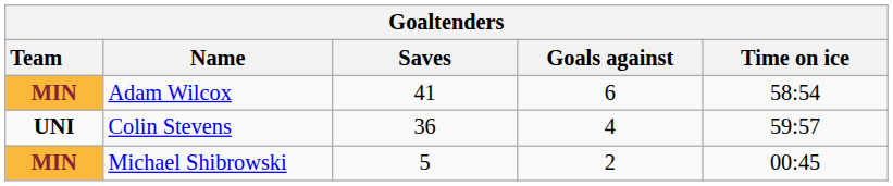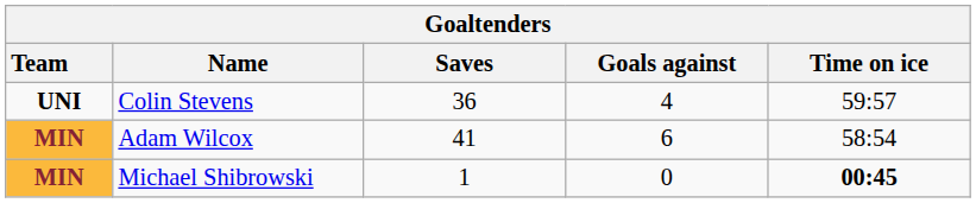rows swapped: Colin Stevens <-> Adam Wilcox
Michael Shibrowski | Saves: 5 -> 1
Michael Shibrowski | Goals against: 2 -> 0
Michael Shibrowski | Time on ice: normal -> bold
